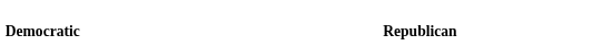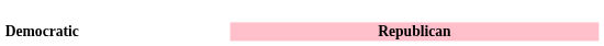Democratic | 213: no background -> pink background
